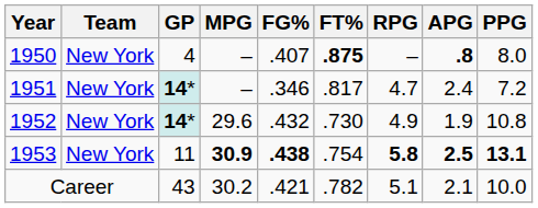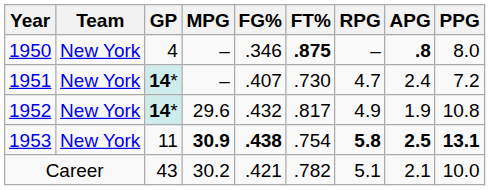1950 | FG%: .407 -> .346
1951 | FG%: .346 -> .407
1951 | FT%: .817 -> .730
1952 | FT%: .730 -> .817
